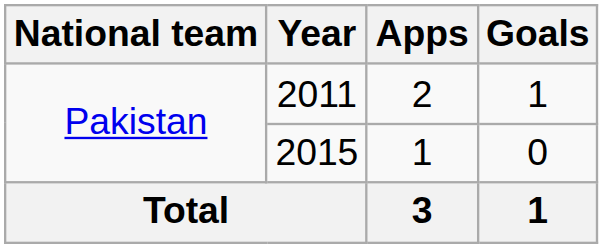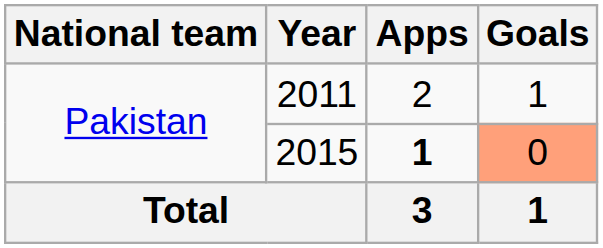2015 | Apps: normal -> bold
2015 | Goals: no background -> lightsalmon background
